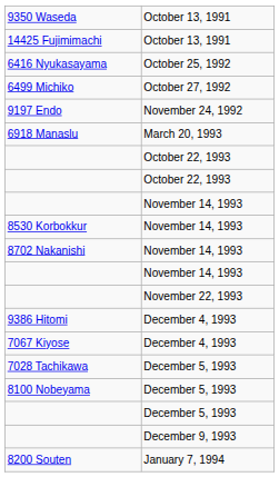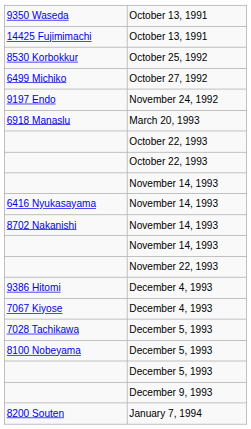row 3 | column 1: 6416 Nyukasayama -> 8530 Korbokkur
row 10 | column 1: 8530 Korbokkur -> 6416 Nyukasayama
